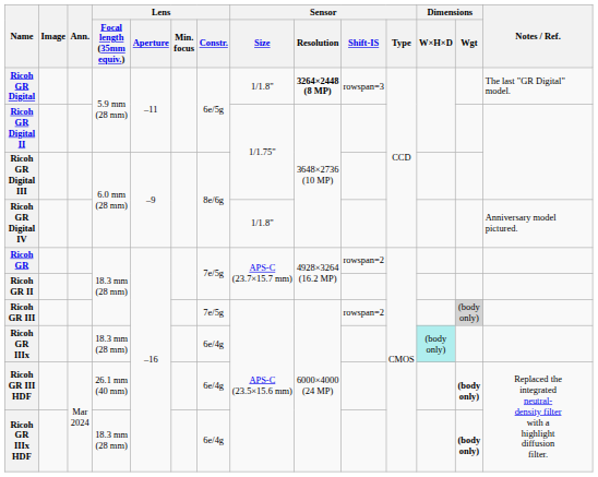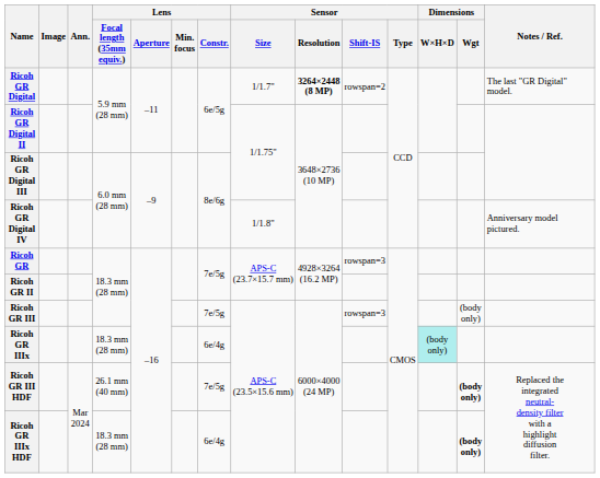Ricoh GR Digital | Sensor / Size: 1/1.8" -> 1/1.7"
Ricoh GR Digital | Sensor / Shift-IS: rowspan=3 -> rowspan=2
Ricoh GR | Sensor / Shift-IS: rowspan=2 -> rowspan=3
Ricoh GR III | Sensor / Shift-IS: rowspan=2 -> rowspan=3
Ricoh GR III | Dimensions / Wgt: lightgrey background -> no background
Ricoh GR III HDF | Lens / Constr.: 6e/4g -> 7e/5g
